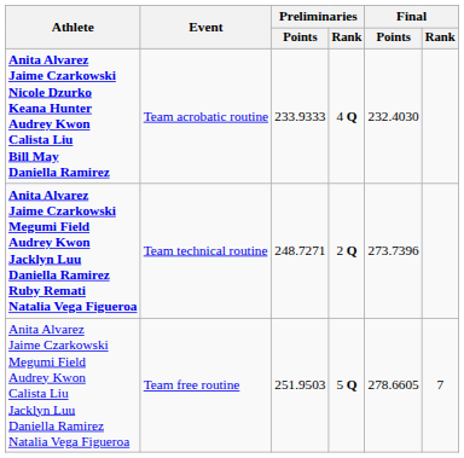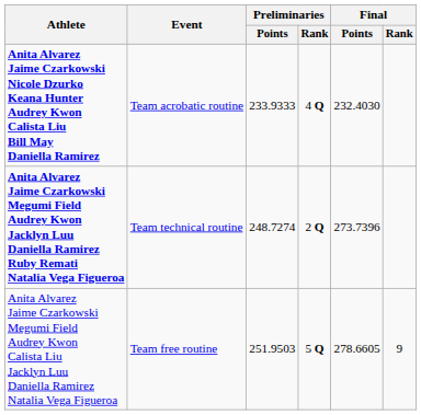row 4 | Preliminaries / Points: 248.7271 -> 248.7274
row 5 | Final / Rank: 7 -> 9
